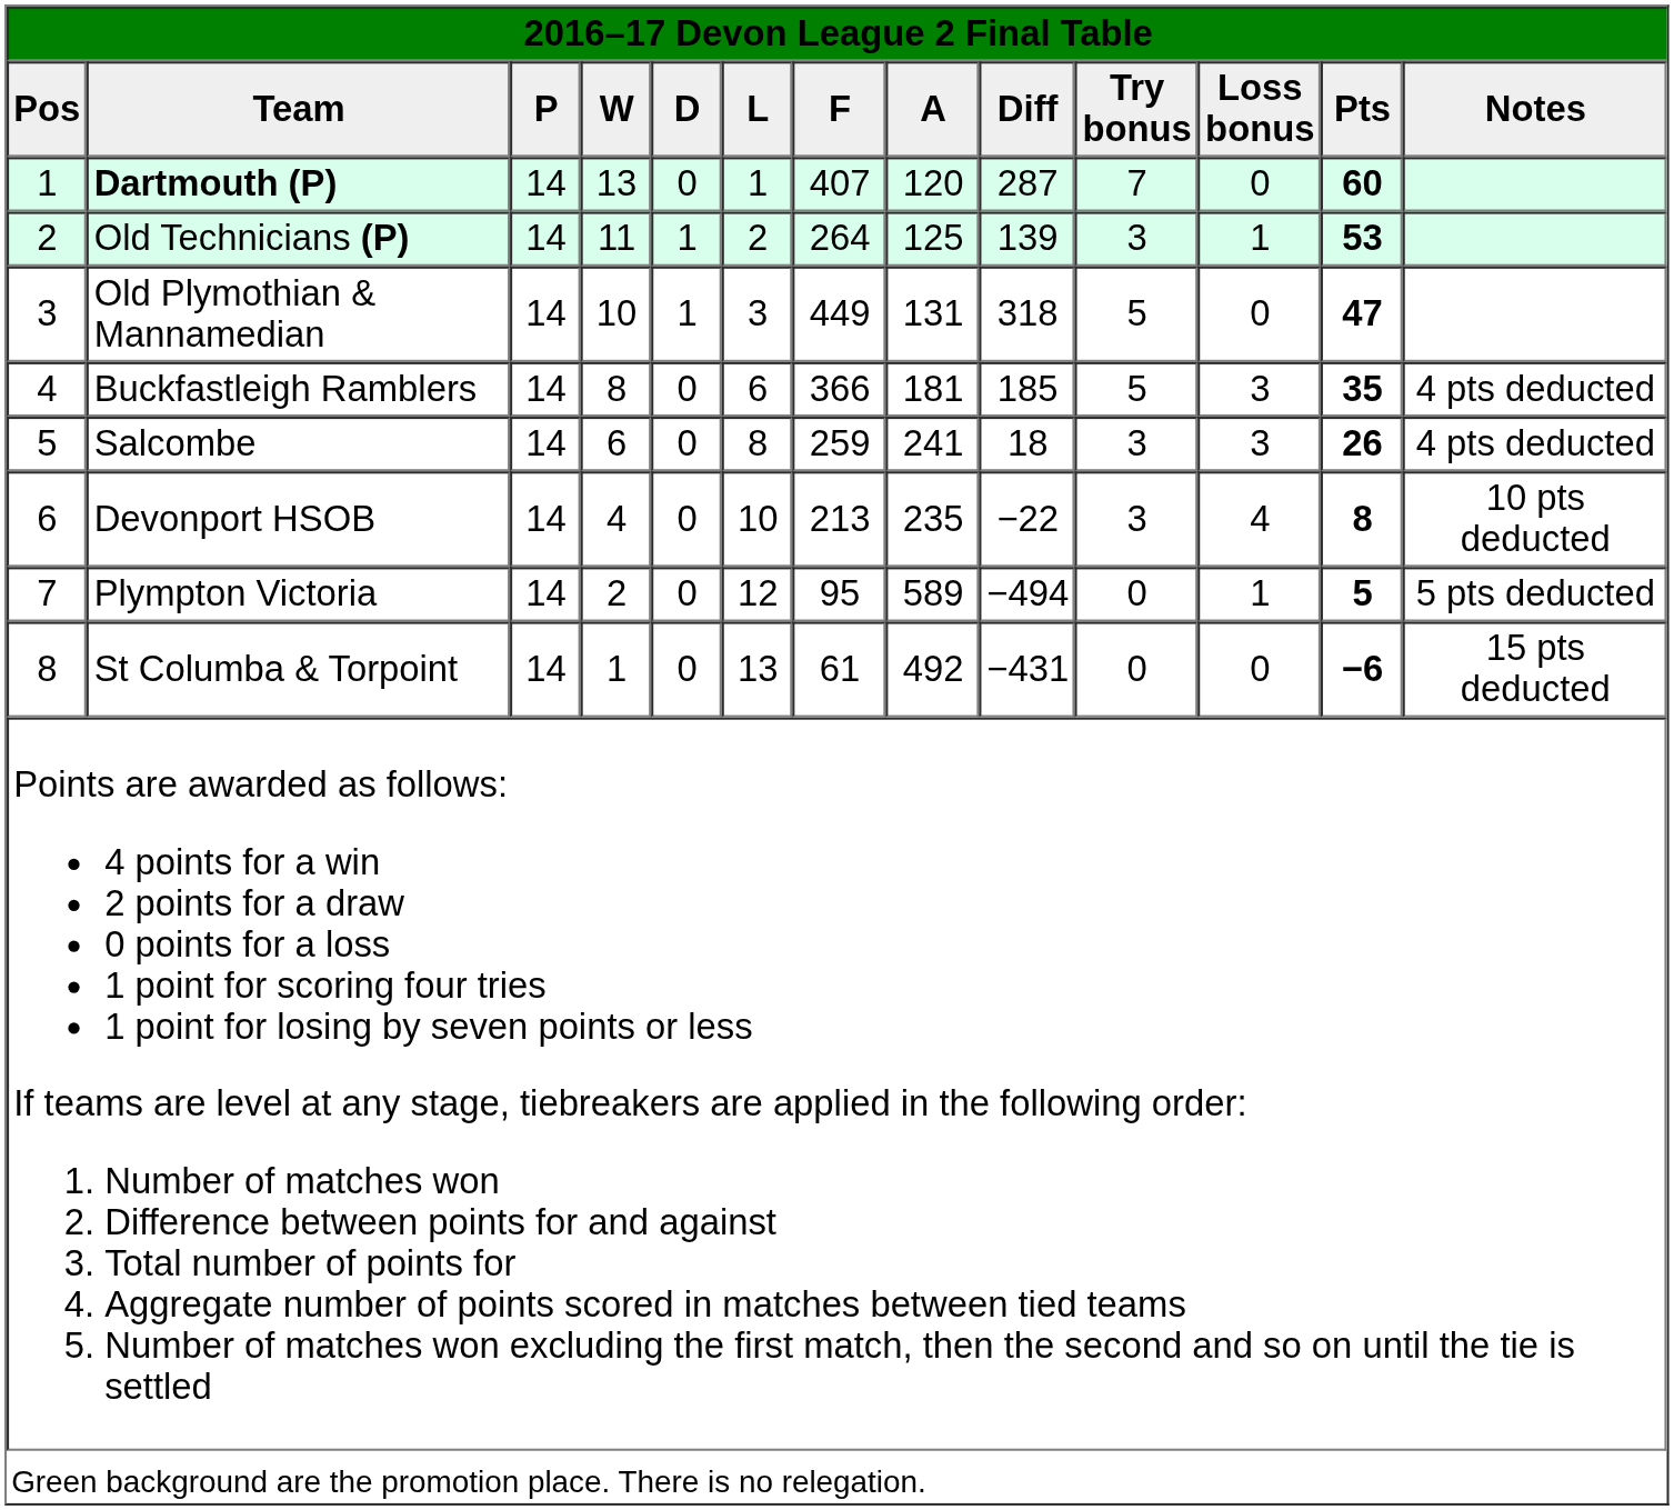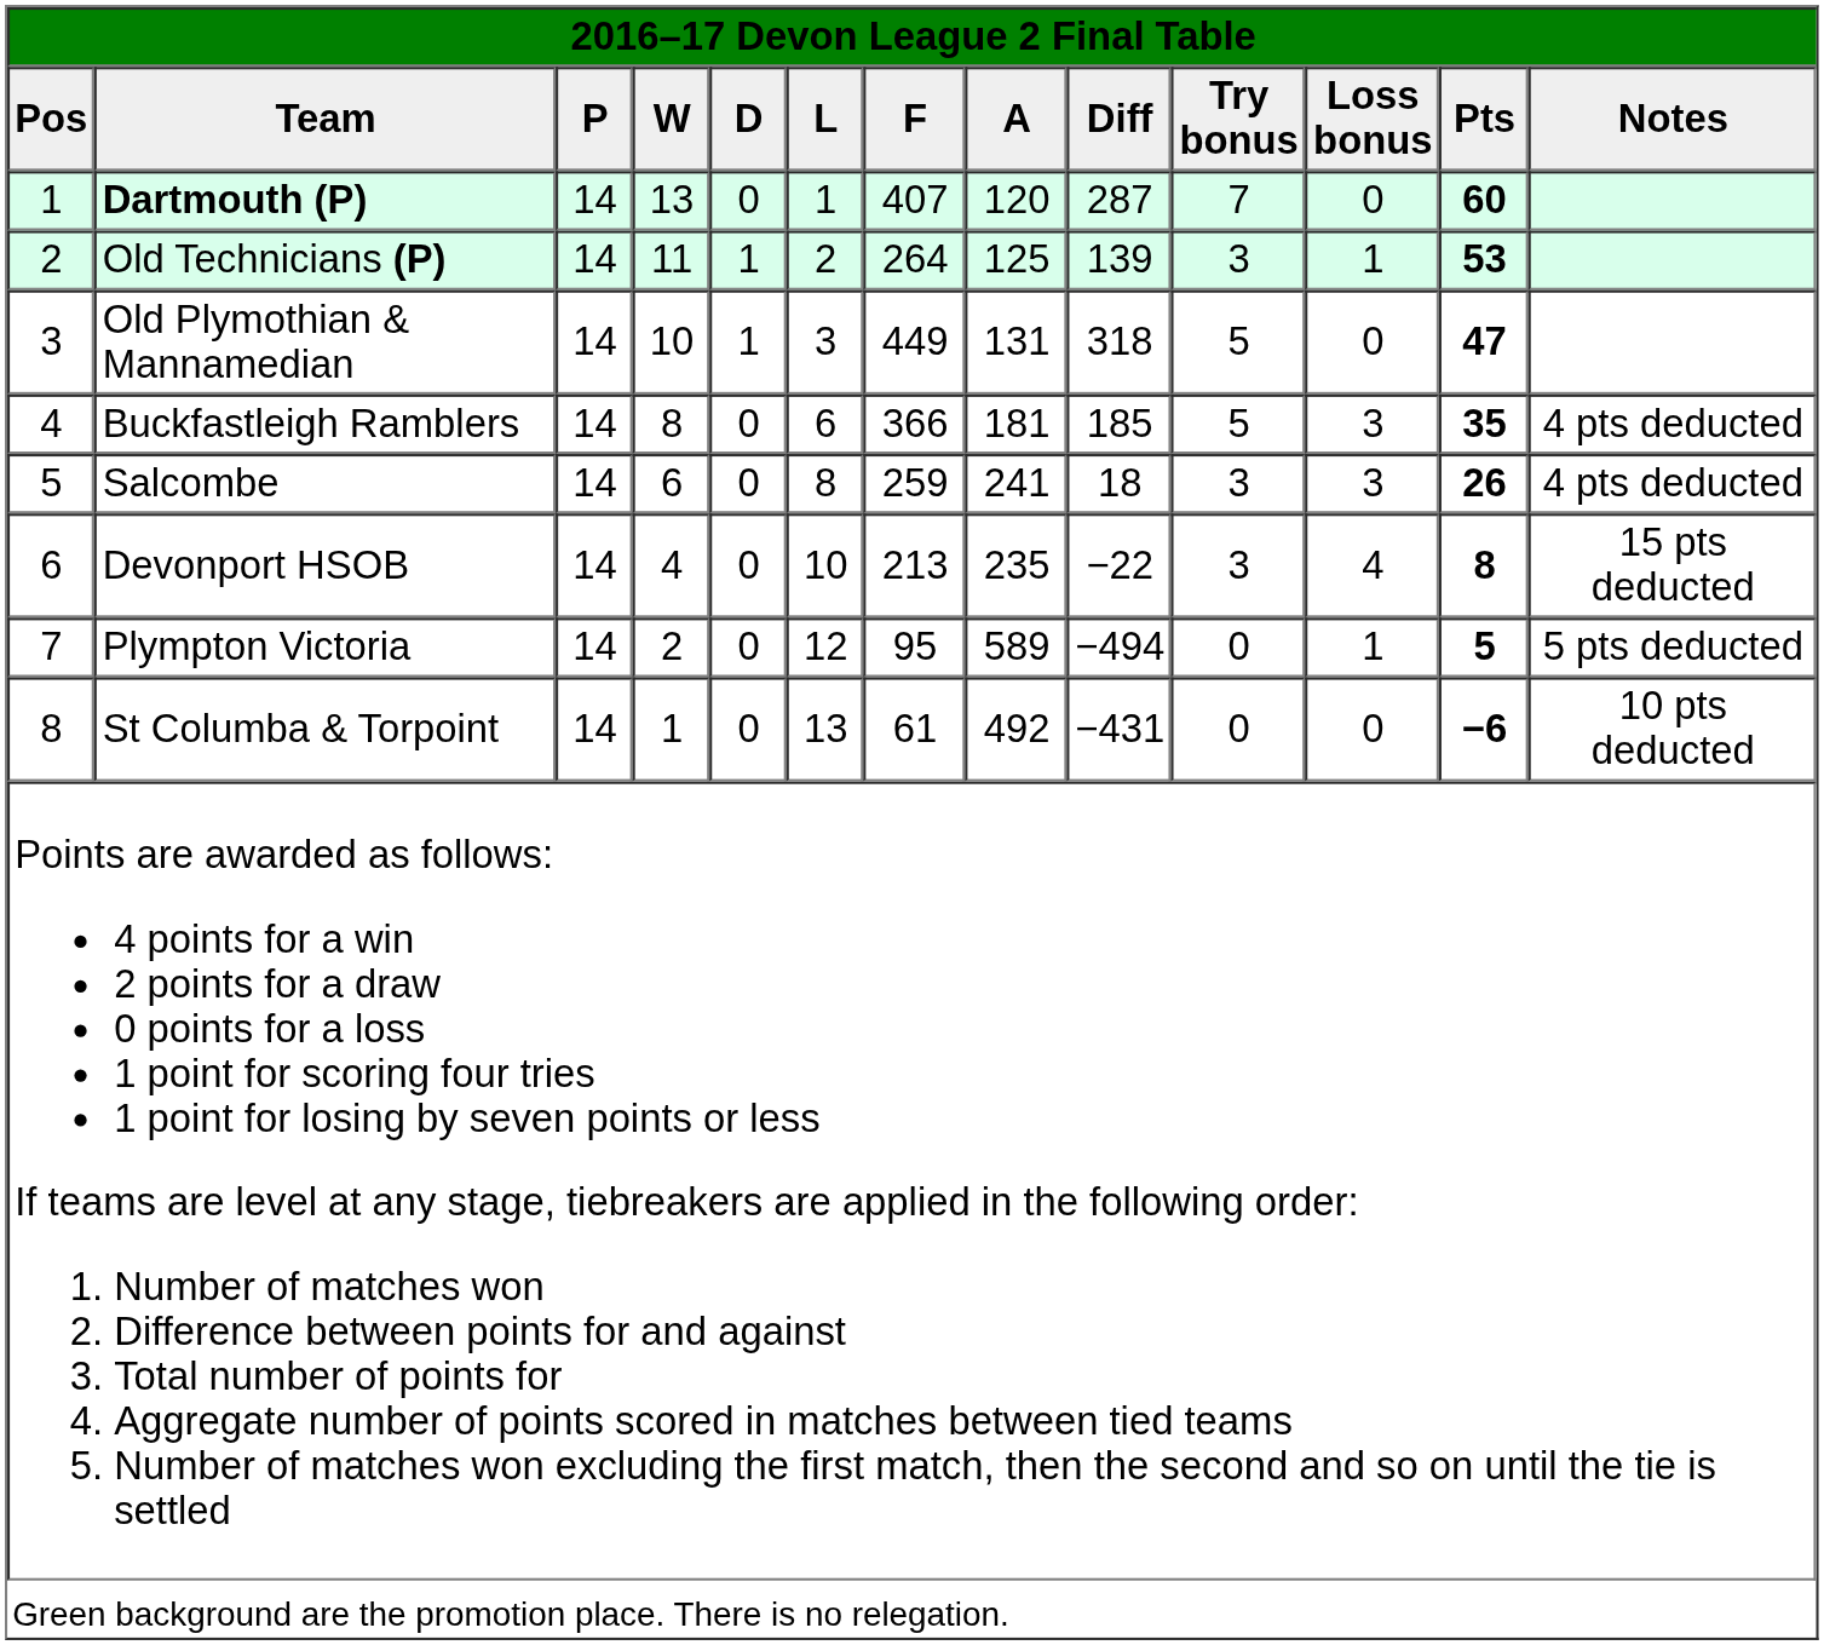Devonport HSOB | 2016–17 Devon League 2 Final Table / Notes: 10 pts deducted -> 15 pts deducted
St Columba & Torpoint | 2016–17 Devon League 2 Final Table / Notes: 15 pts deducted -> 10 pts deducted
